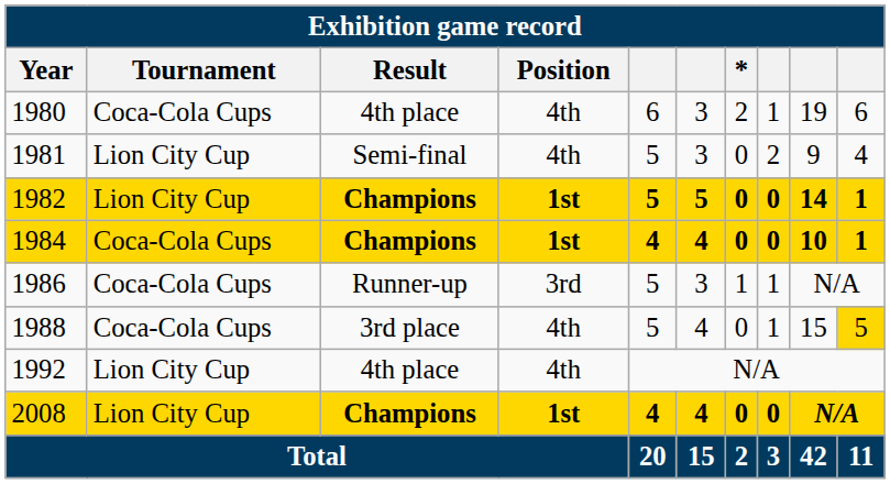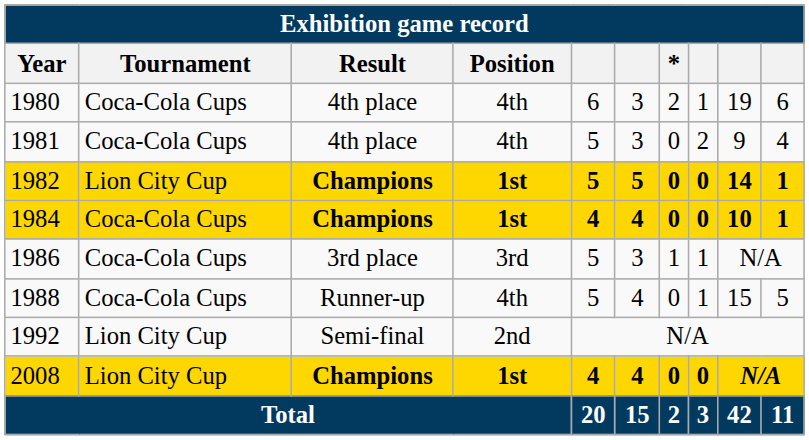1981 | Tournament: Lion City Cup -> Coca-Cola Cups
1981 | Result: Semi-final -> 4th place
1986 | Result: Runner-up -> 3rd place
1988 | Result: 3rd place -> Runner-up
1988 | column 10: gold background -> no background
1992 | Result: 4th place -> Semi-final
1992 | Position: 4th -> 2nd
